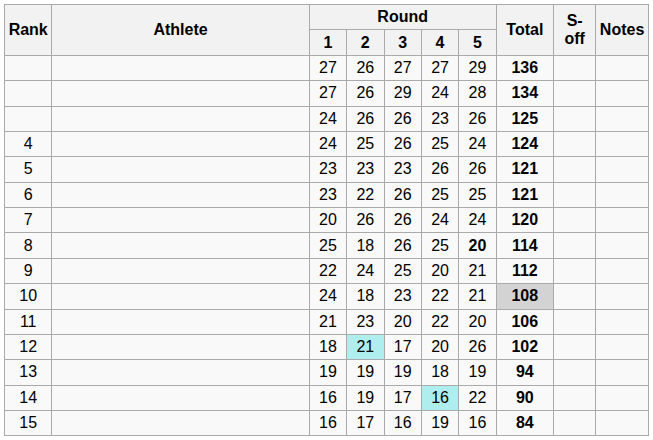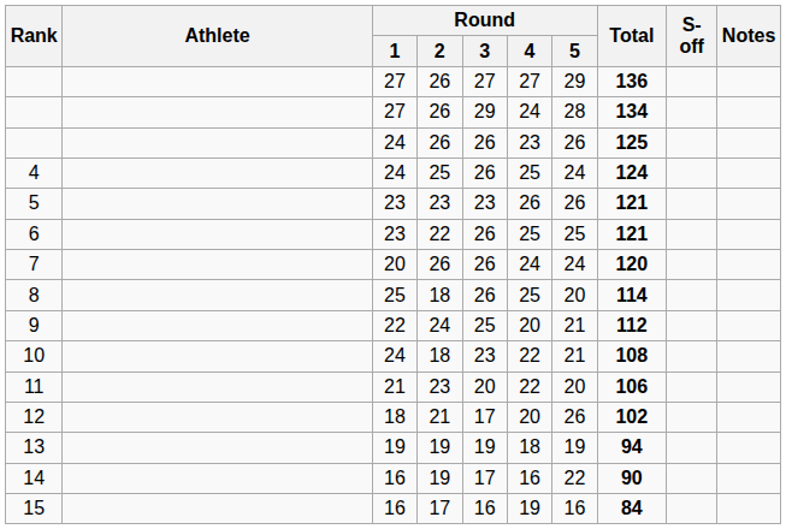8 | Round / 5: bold -> normal
10 | Total: lightgrey background -> no background
12 | Round / 2: paleturquoise background -> no background
14 | Round / 4: paleturquoise background -> no background
